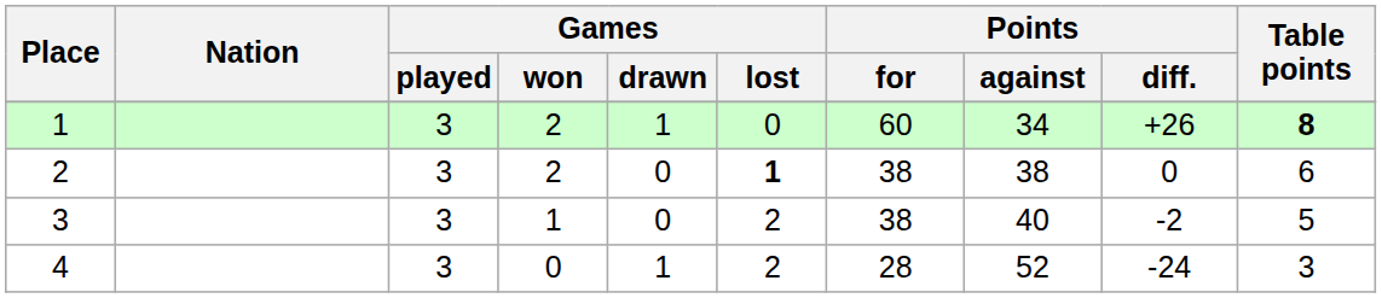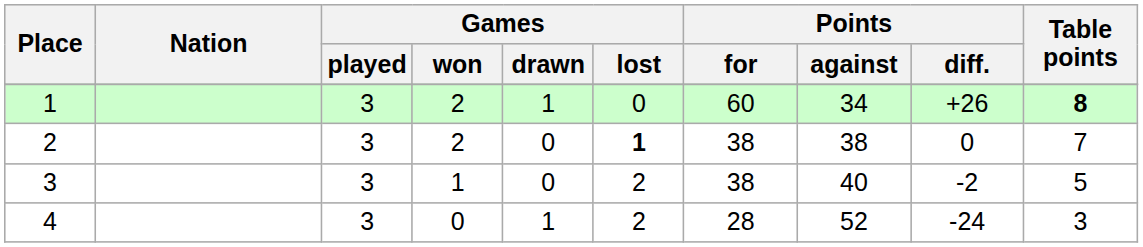row 4 | Table points: 6 -> 7
